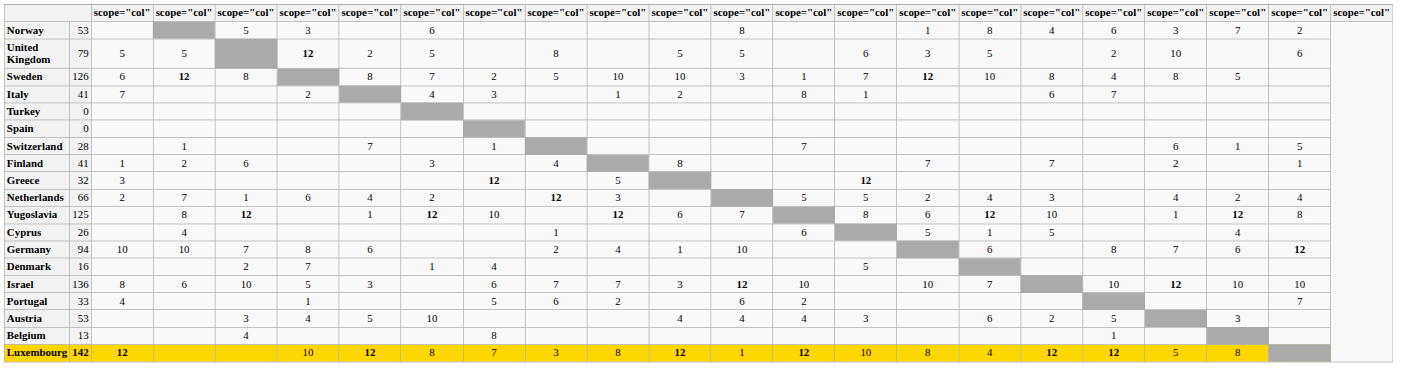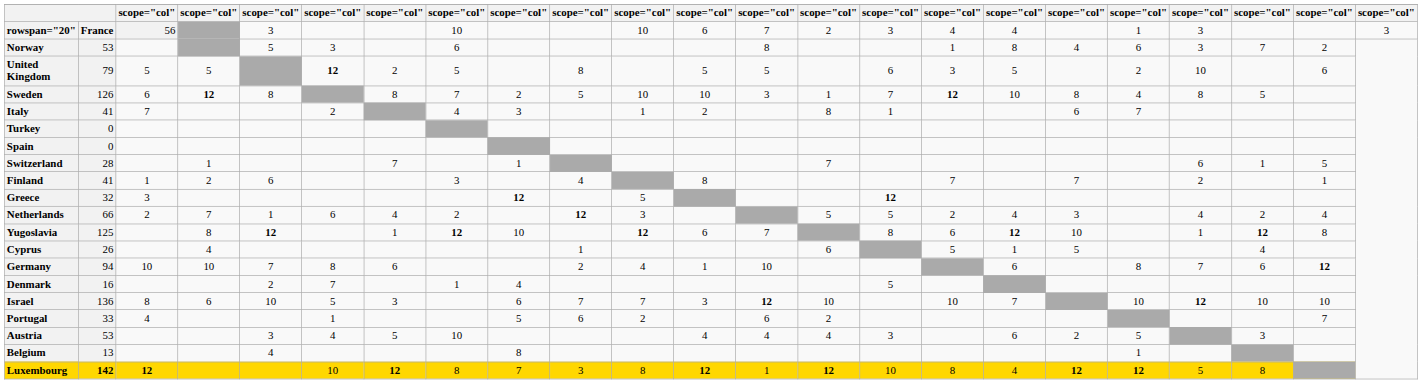+ row: rowspan="20" | France | 56 | 3 | 10 | 10 | 6 | 7 | 2 | 3 | 4 | 4 | 1 | 3 | 3
